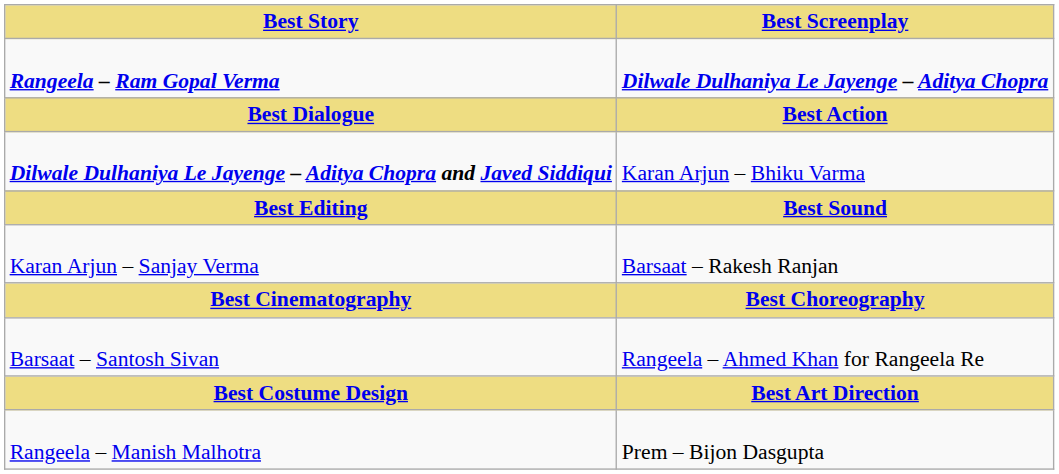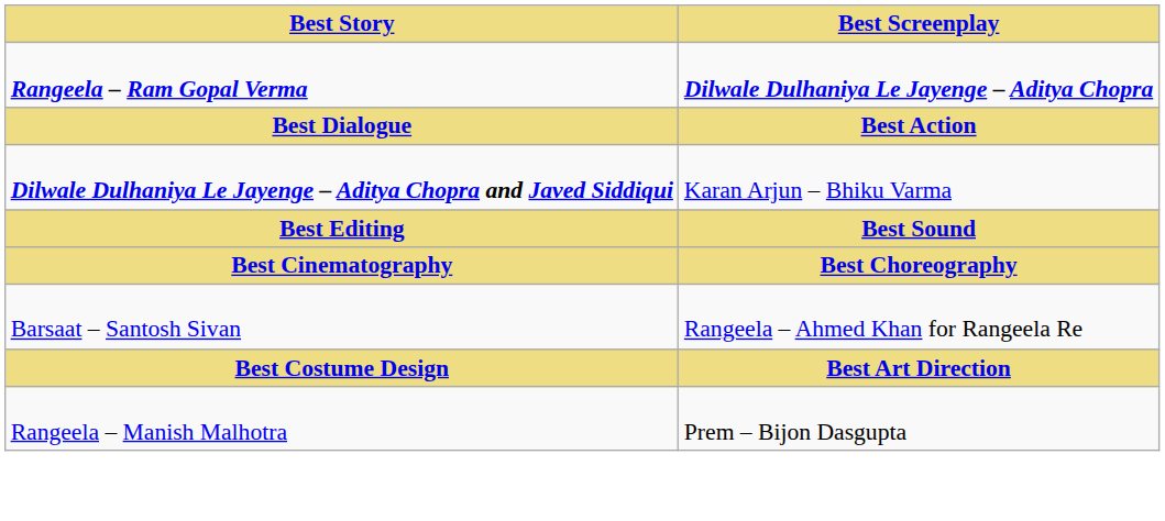- row: Karan Arjun – Sanjay Verma | Barsaat – Rakesh Ranjan
